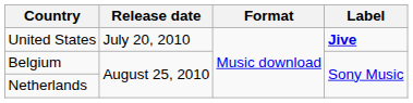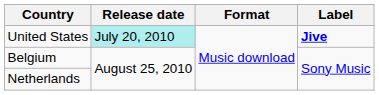United States | Release date: no background -> paleturquoise background
